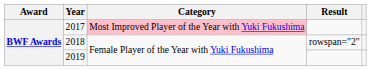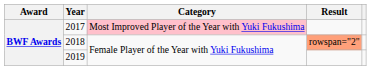2018 | Result: no background -> lightsalmon background
